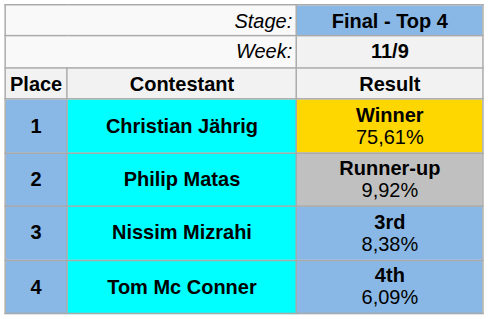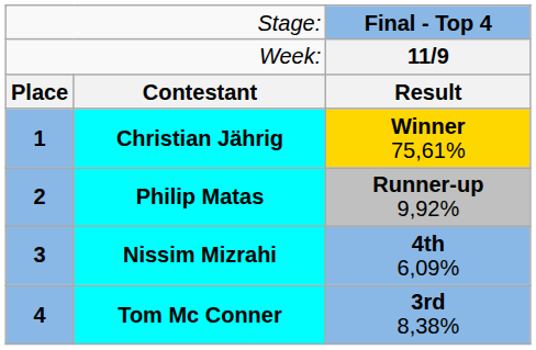Nissim Mizrahi | column 3: 3rd 8,38% -> 4th 6,09%
Tom Mc Conner | column 3: 4th 6,09% -> 3rd 8,38%
